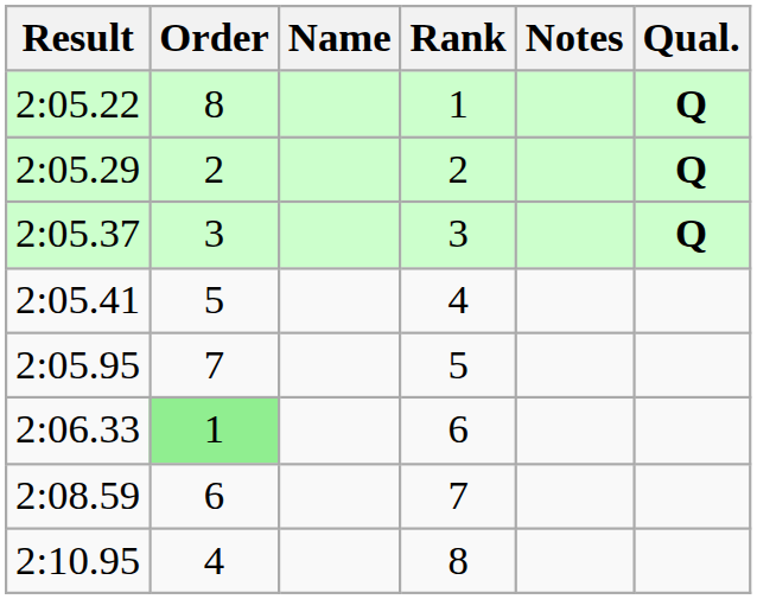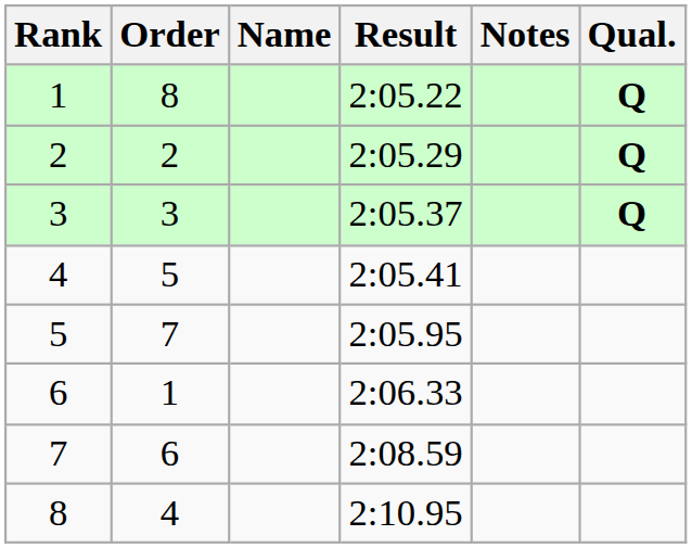columns swapped: Rank <-> Result
row 7 | Order: lightgreen background -> no background
